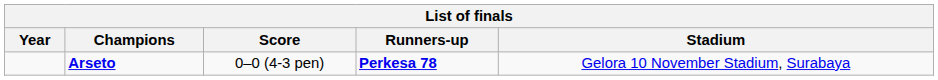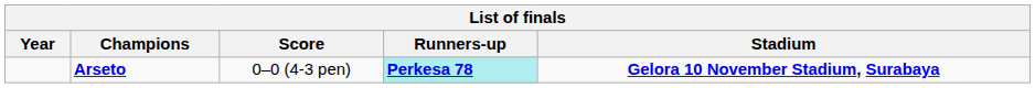Arseto | Runners-up: no background -> paleturquoise background
Arseto | Stadium: normal -> bold
